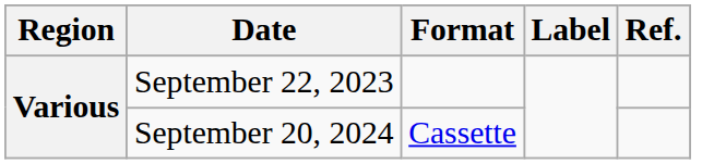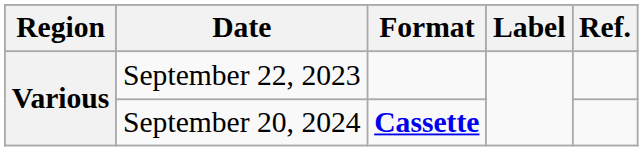September 20, 2024 | Format: normal -> bold
